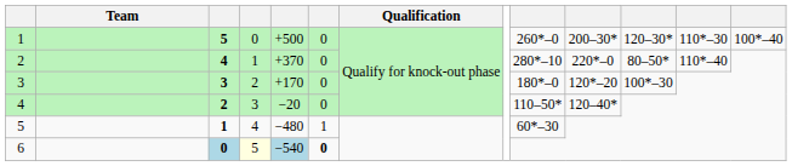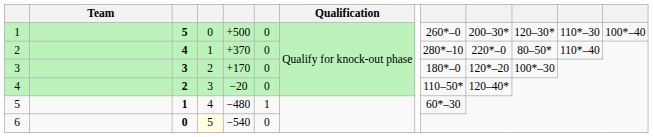6 | column 3: lightblue background -> no background
6 | column 5: lightblue background -> no background
6 | column 6: bold -> normal
